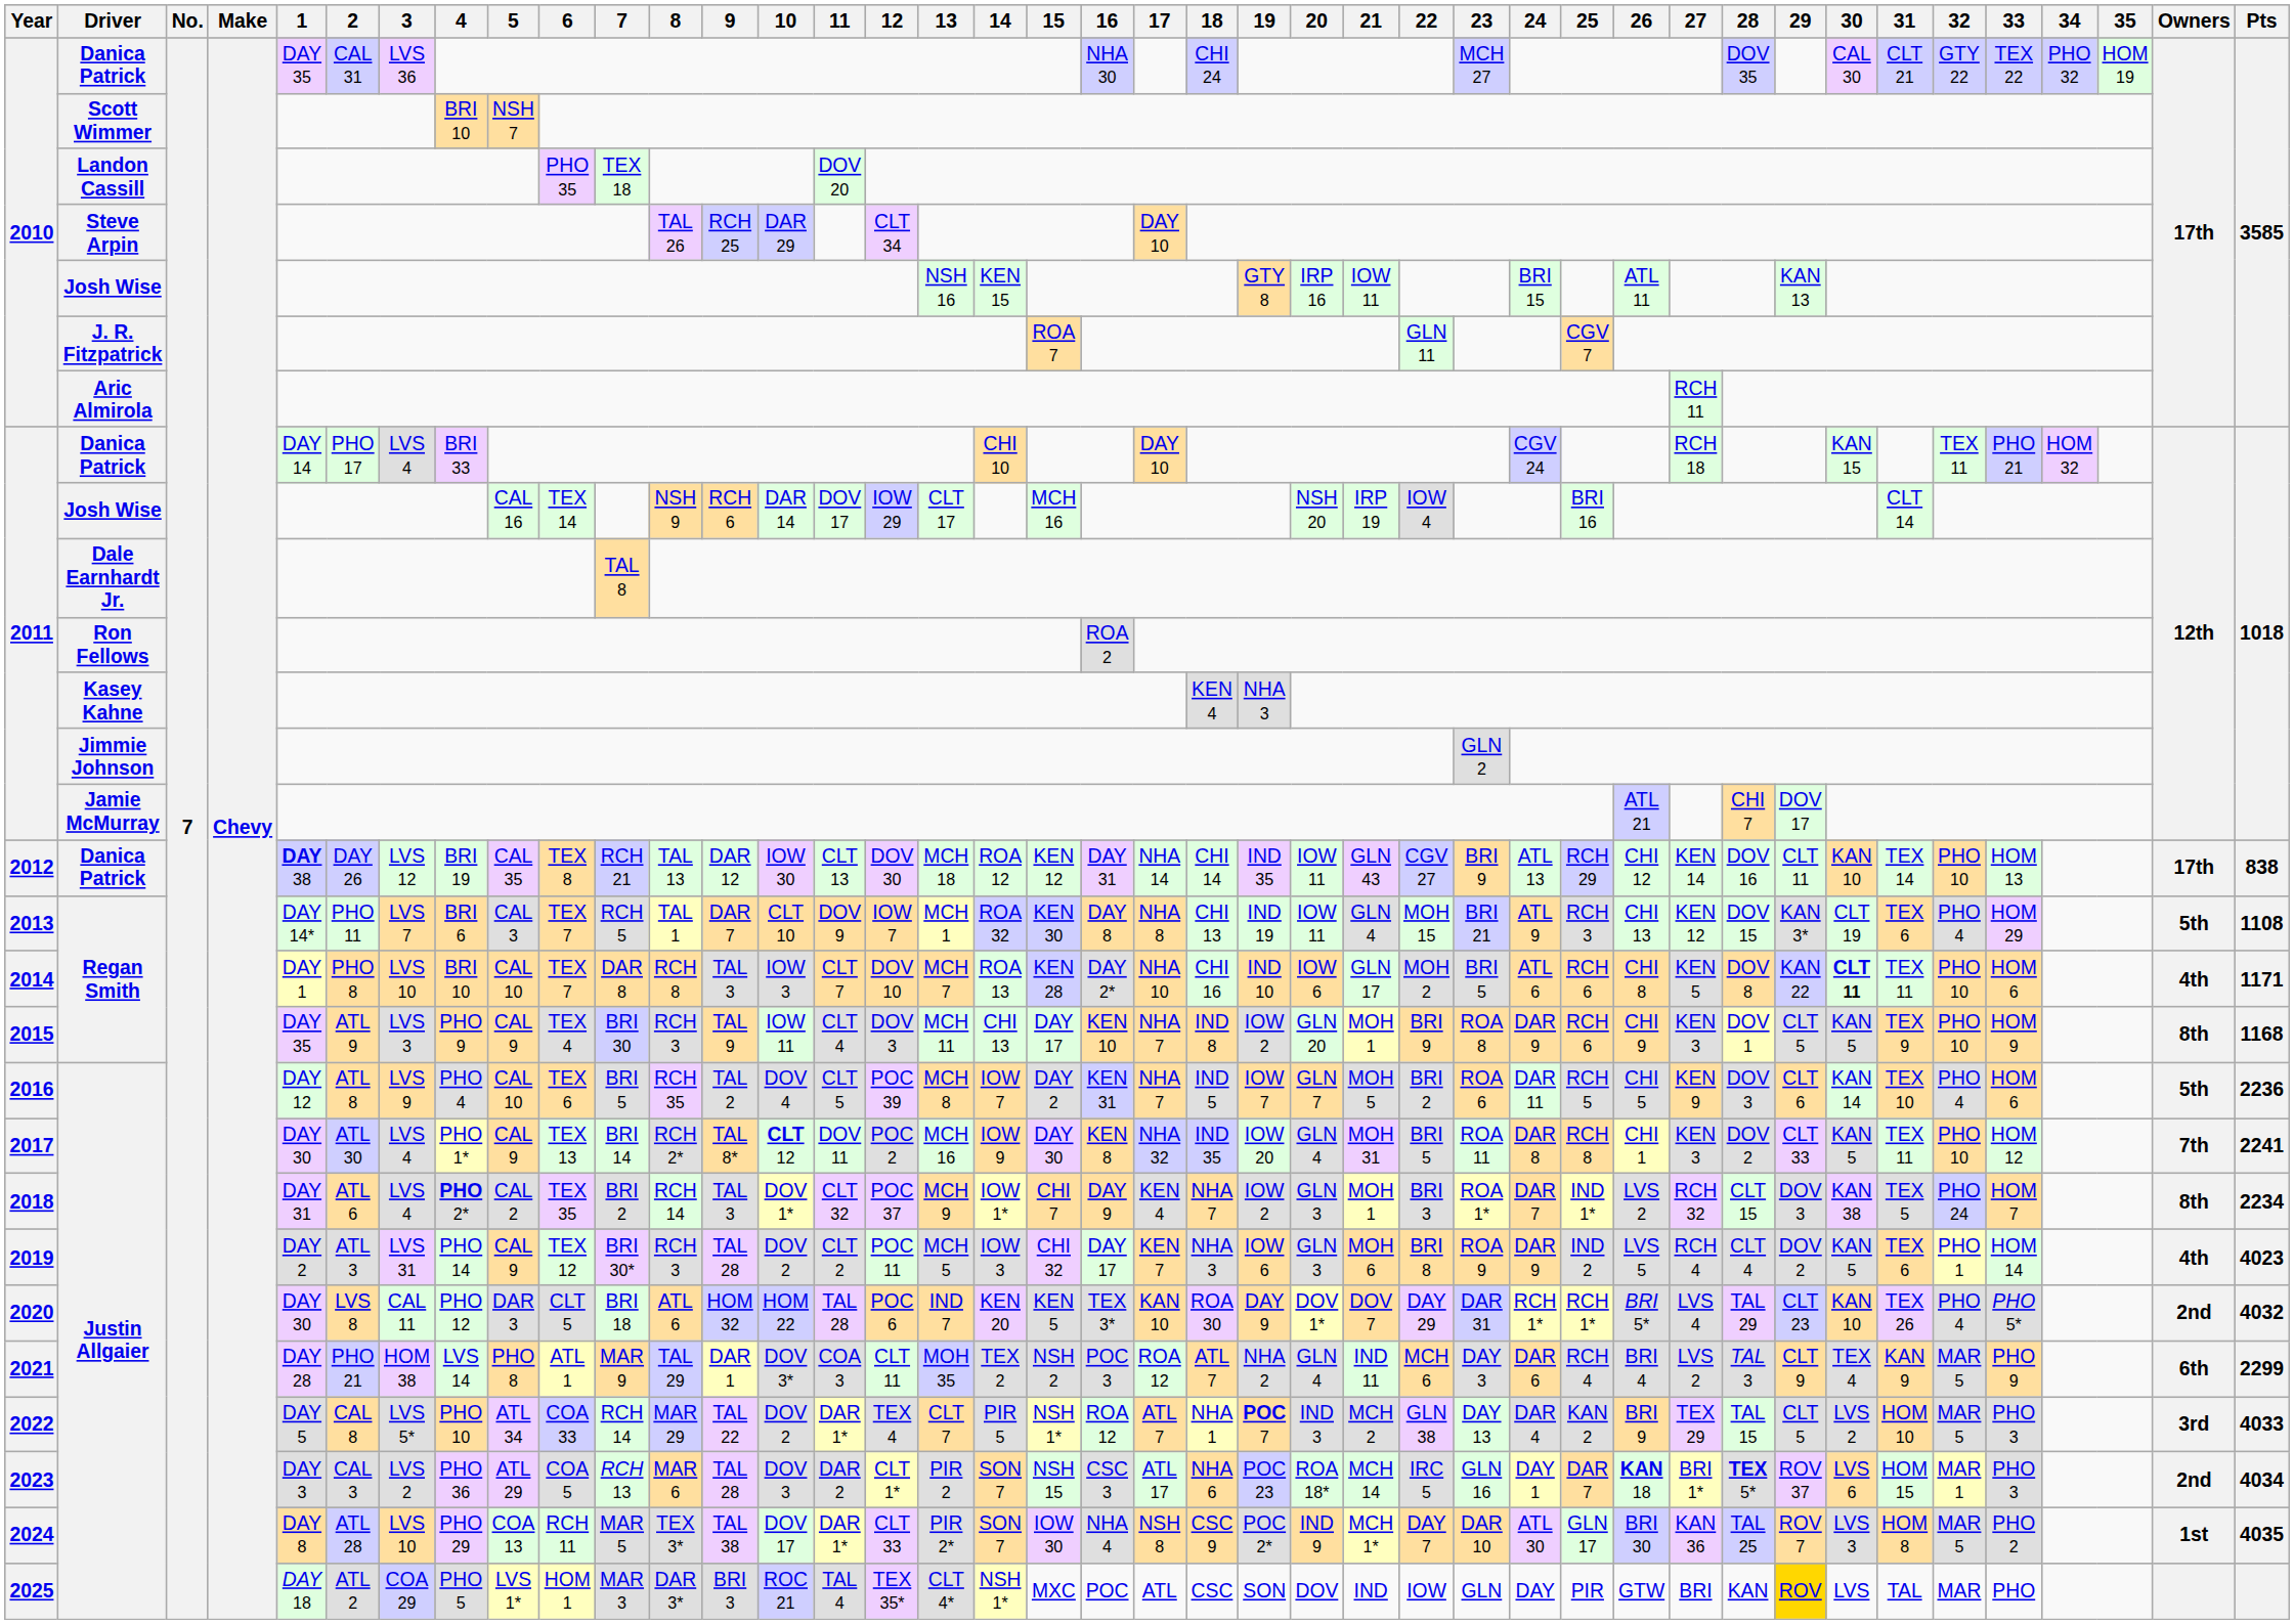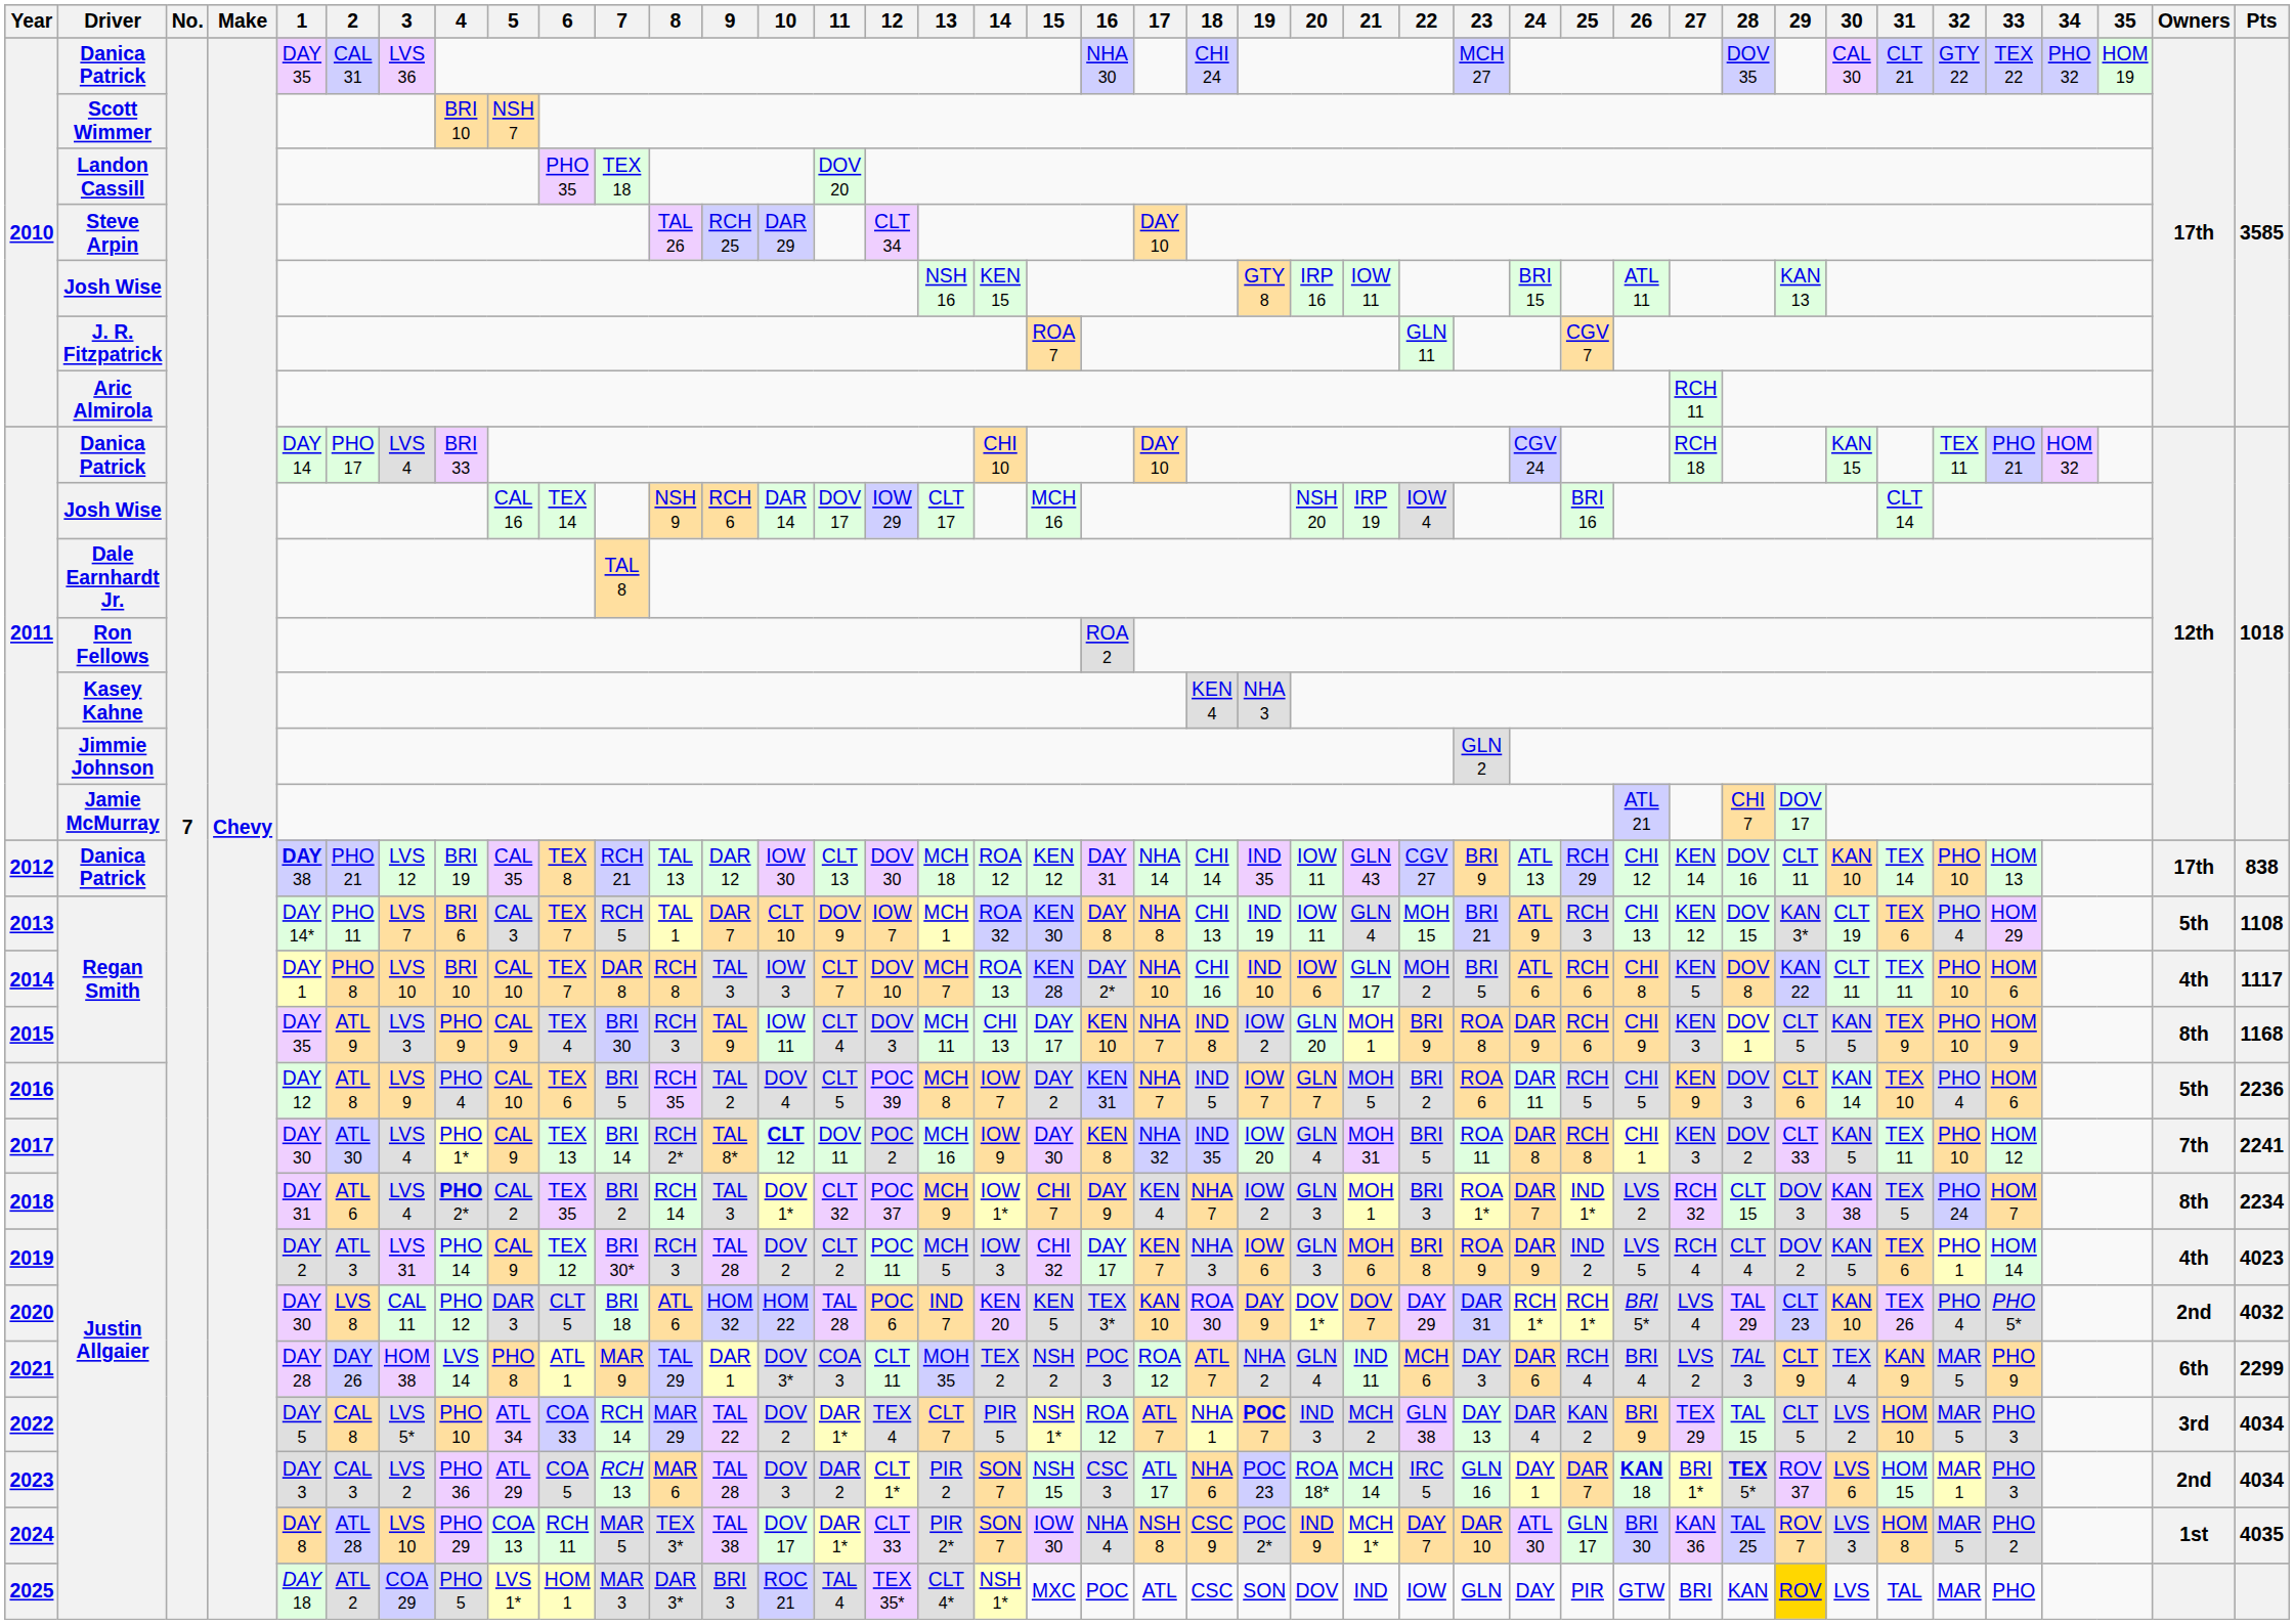2012 | 2: DAY 26 -> PHO 21
2014 | 30: bold -> normal
2014 | Pts: 1171 -> 1117
2021 | 2: PHO 21 -> DAY 26
2022 | Pts: 4033 -> 4034
